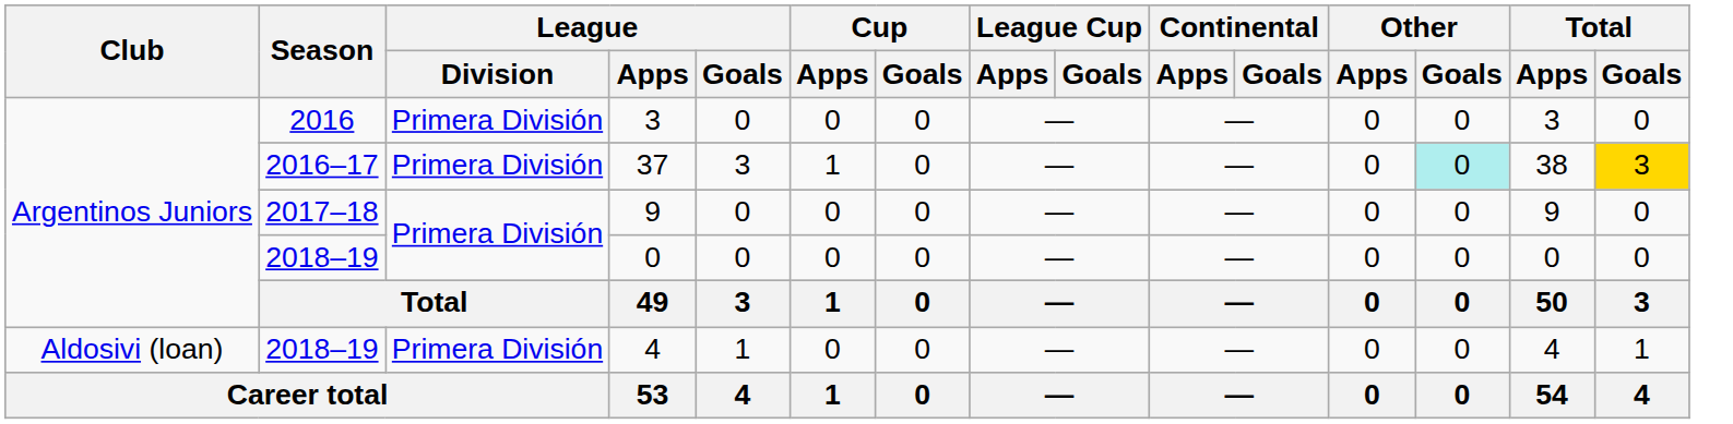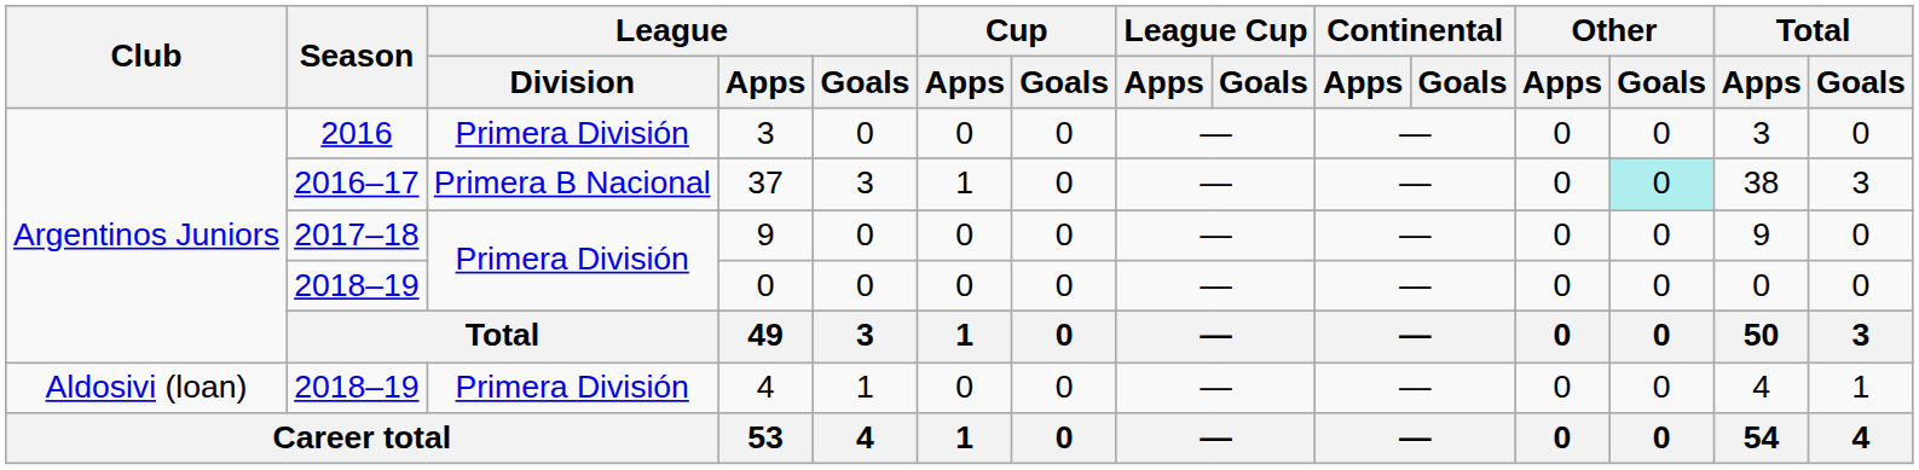37 | League / Division: Primera División -> Primera B Nacional
37 | Total / Goals: gold background -> no background
